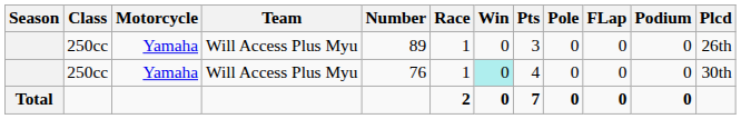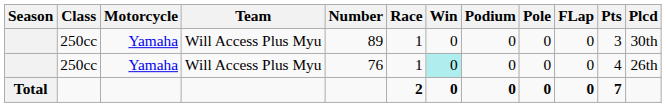columns swapped: Podium <-> Pts
row 2 | Plcd: 26th -> 30th
row 3 | Plcd: 30th -> 26th
